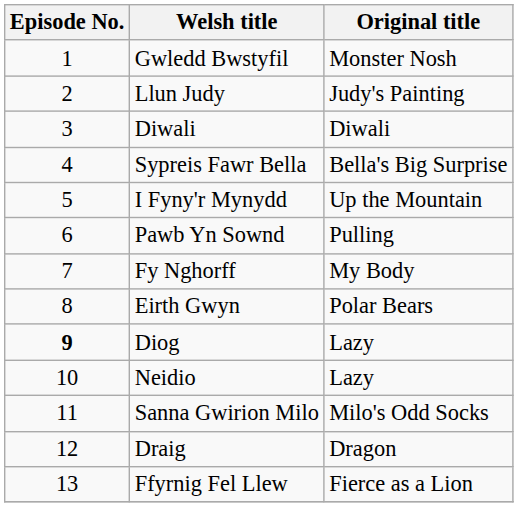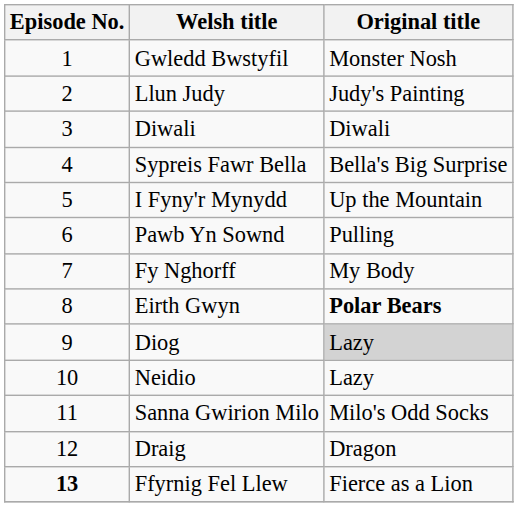Eirth Gwyn | Original title: normal -> bold
Diog | Episode No.: bold -> normal
Diog | Original title: no background -> lightgrey background
Ffyrnig Fel Llew | Episode No.: normal -> bold
